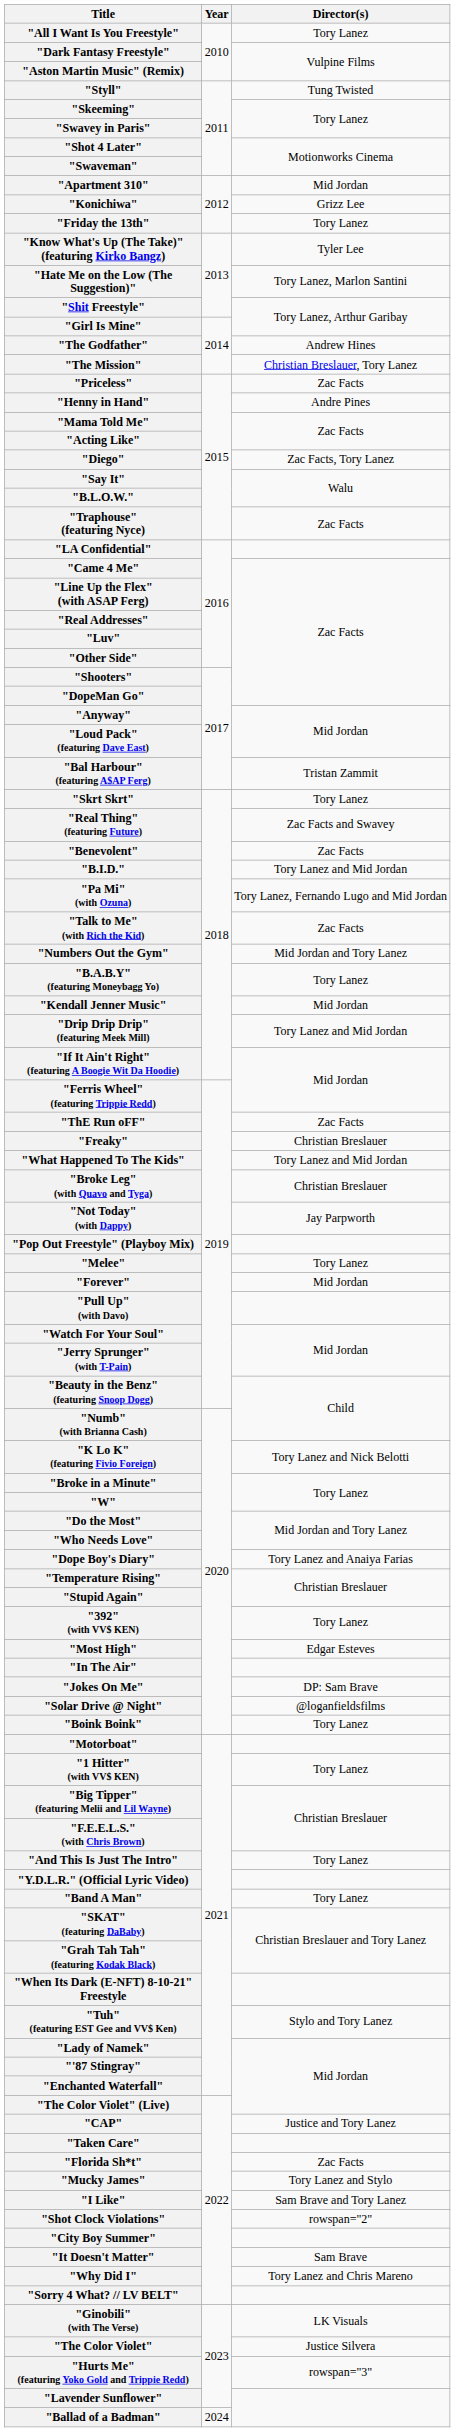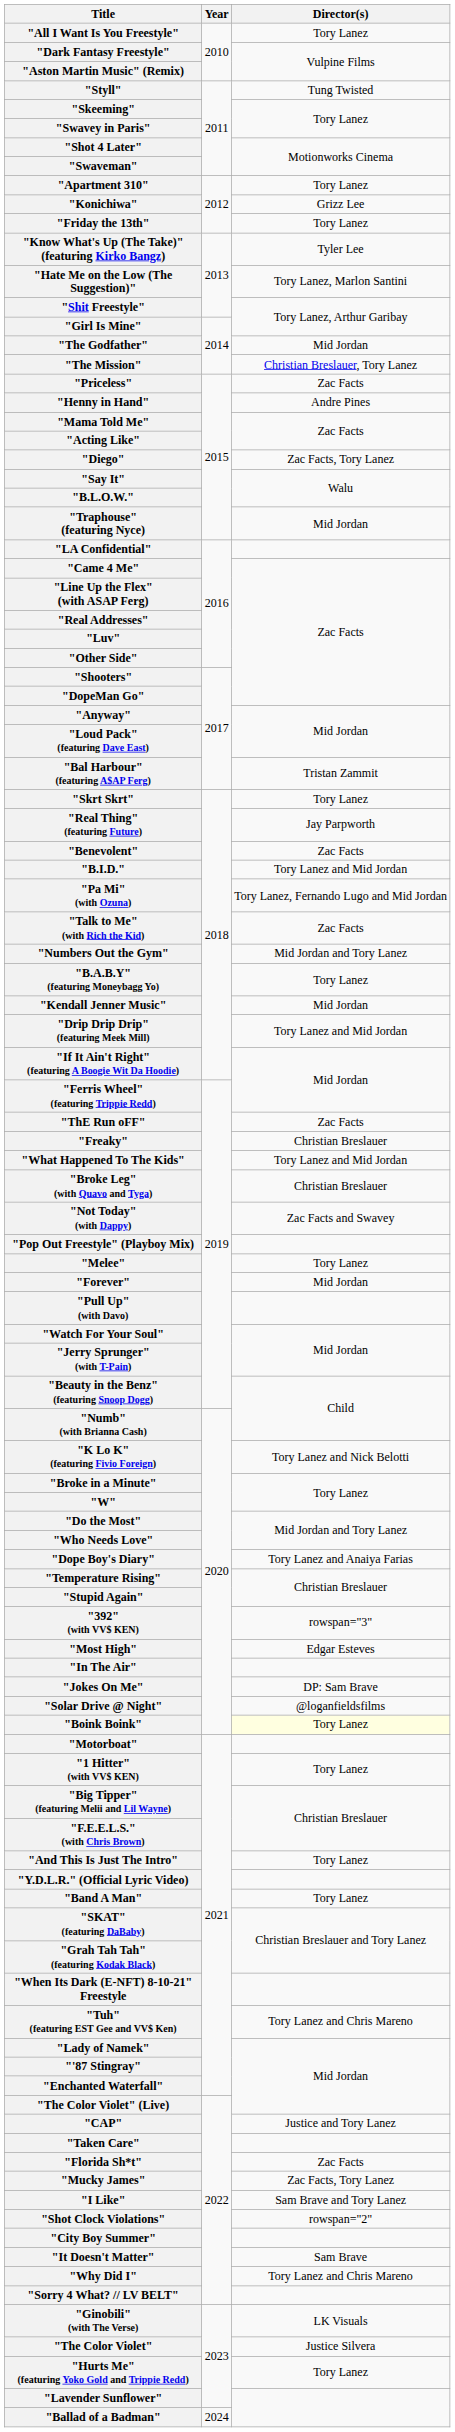"Apartment 310" | Director(s): Mid Jordan -> Tory Lanez
"The Godfather" | Director(s): Andrew Hines -> Mid Jordan
"Traphouse" (featuring Nyce) | Director(s): Zac Facts -> Mid Jordan
"Real Thing" (featuring Future) | Director(s): Zac Facts and Swavey -> Jay Parpworth
"Not Today" (with Dappy) | Director(s): Jay Parpworth -> Zac Facts and Swavey
"392" (with VV$ KEN) | Director(s): Tory Lanez -> rowspan="3"
"Boink Boink" | Director(s): no background -> lightyellow background
"Tuh" (featuring EST Gee and VV$ Ken) | Director(s): Stylo and Tory Lanez -> Tory Lanez and Chris Mareno
"Mucky James" | Director(s): Tory Lanez and Stylo -> Zac Facts, Tory Lanez
"Hurts Me" (featuring Yoko Gold and Trippie Redd) | Director(s): rowspan="3" -> Tory Lanez
